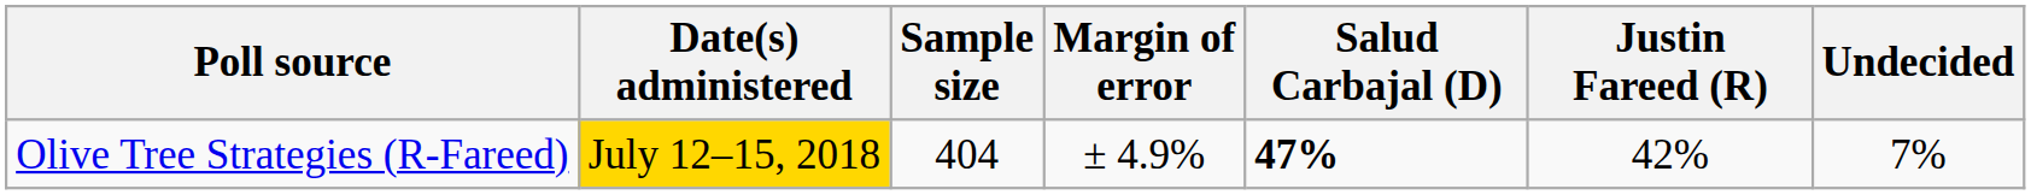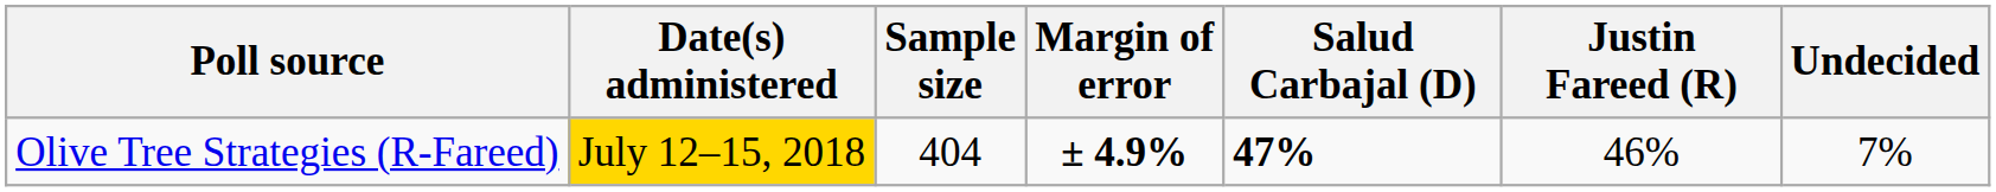Olive Tree Strategies (R-Fareed) | Margin of error: normal -> bold
Olive Tree Strategies (R-Fareed) | Justin Fareed (R): 42% -> 46%
